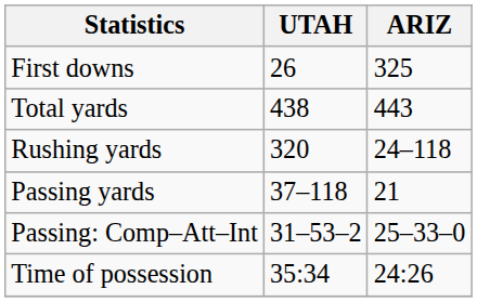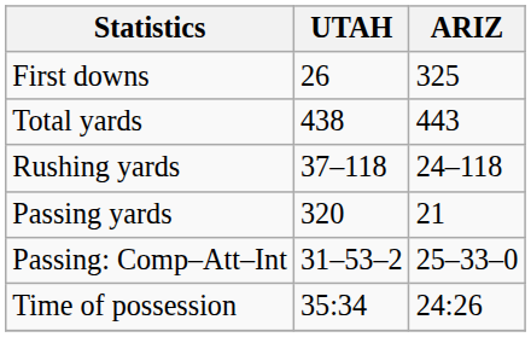Rushing yards | UTAH: 320 -> 37–118
Passing yards | UTAH: 37–118 -> 320
